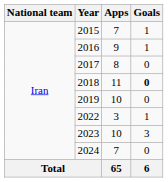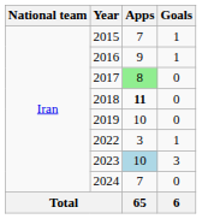2017 | Apps: no background -> lightgreen background
2018 | Apps: normal -> bold
2018 | Goals: bold -> normal
2023 | Apps: no background -> lightblue background
